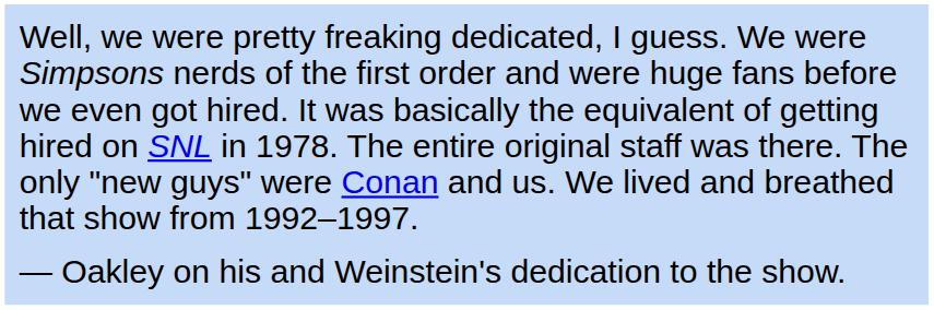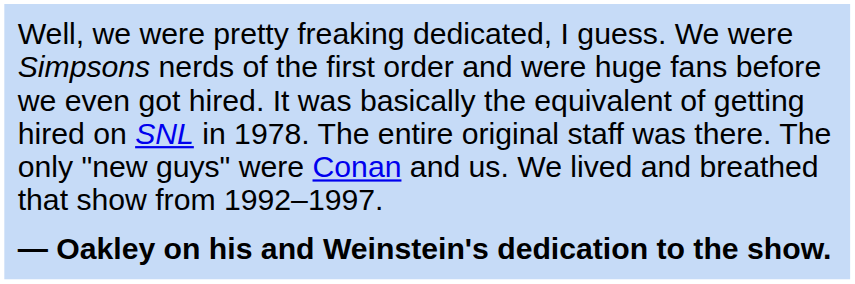row 2 | column 1: normal -> bold
